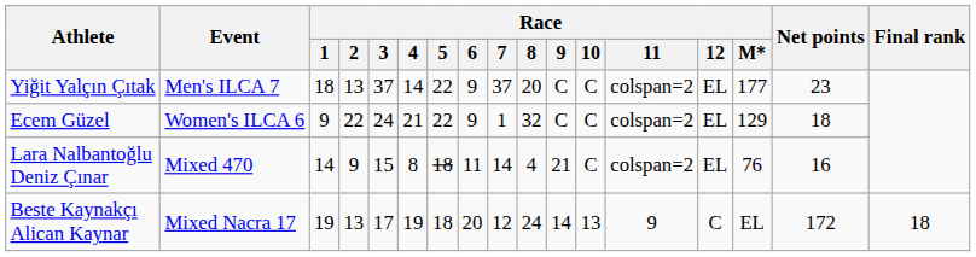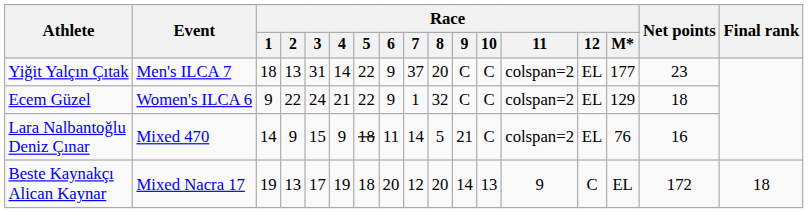Yiğit Yalçın Çıtak | Race / 3: 37 -> 31
Lara Nalbantoğlu Deniz Çınar | Race / 4: 8 -> 9
Lara Nalbantoğlu Deniz Çınar | Race / 8: 4 -> 5
Beste Kaynakçı Alican Kaynar | Race / 8: 24 -> 20
